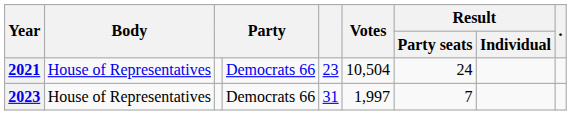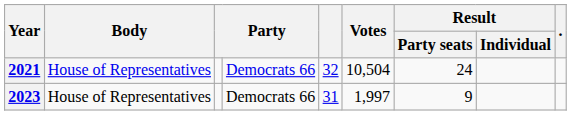2021 | column 5: 23 -> 32
2023 | Result / Party seats: 7 -> 9
